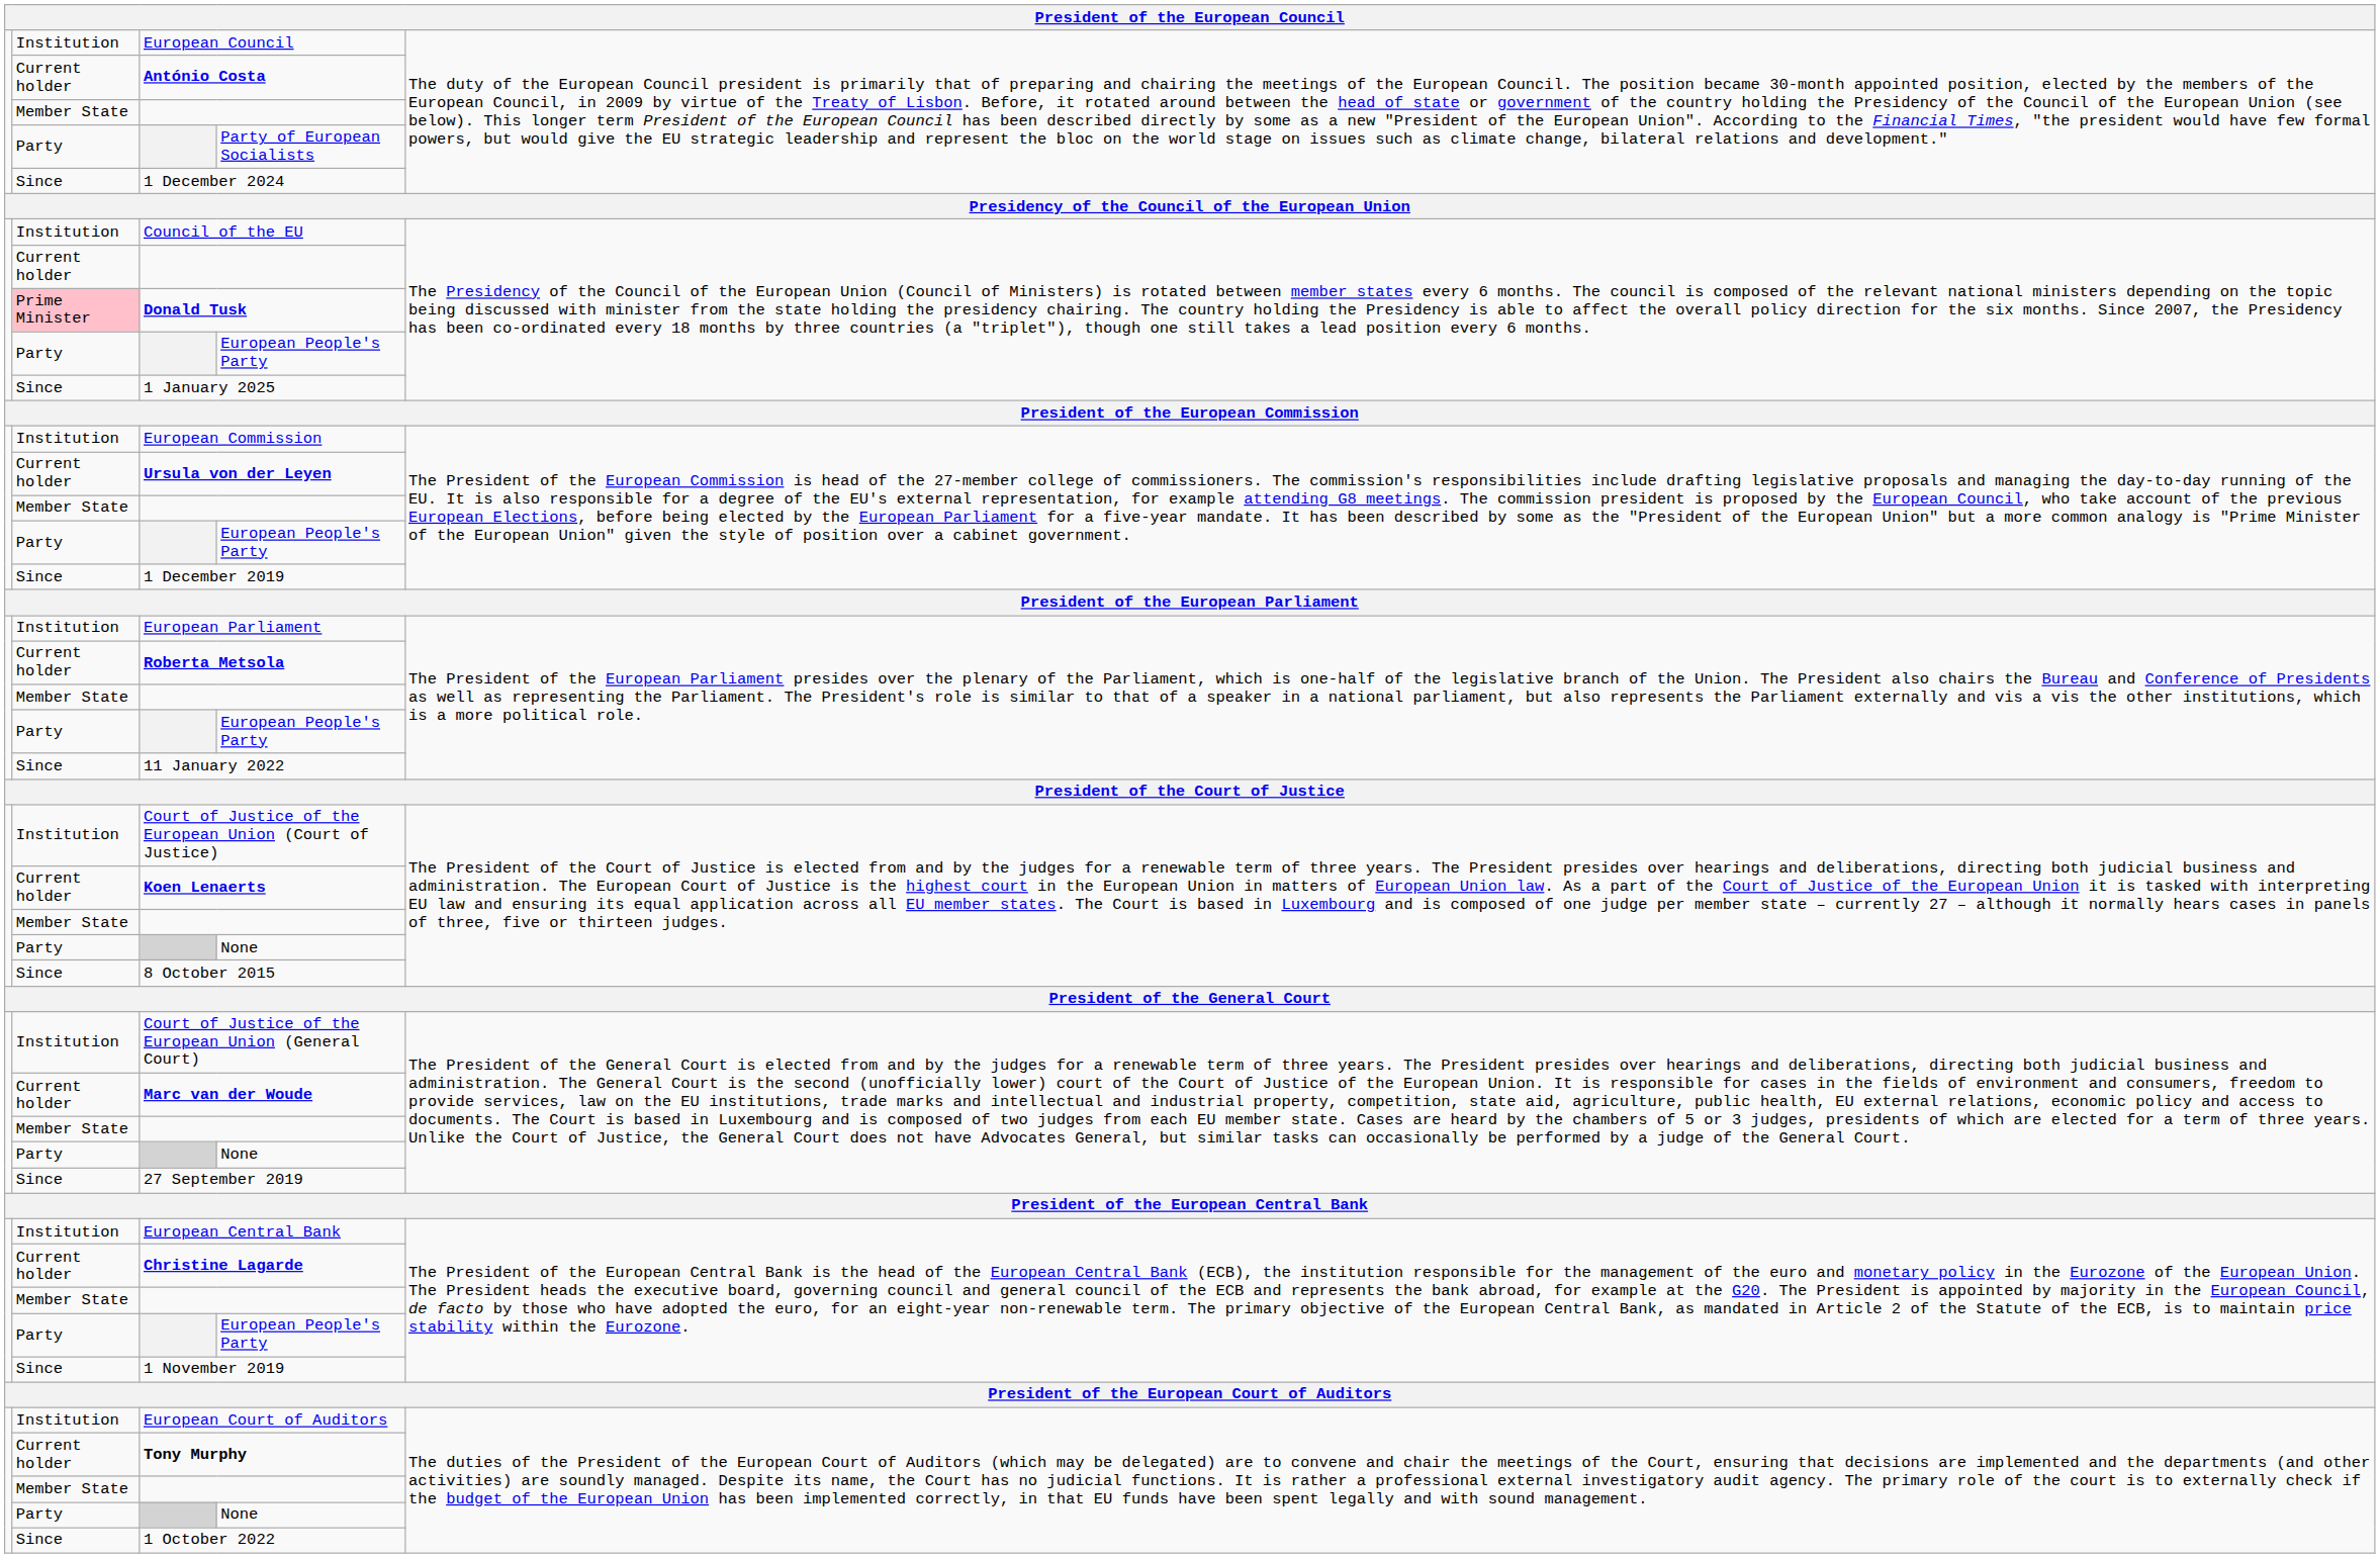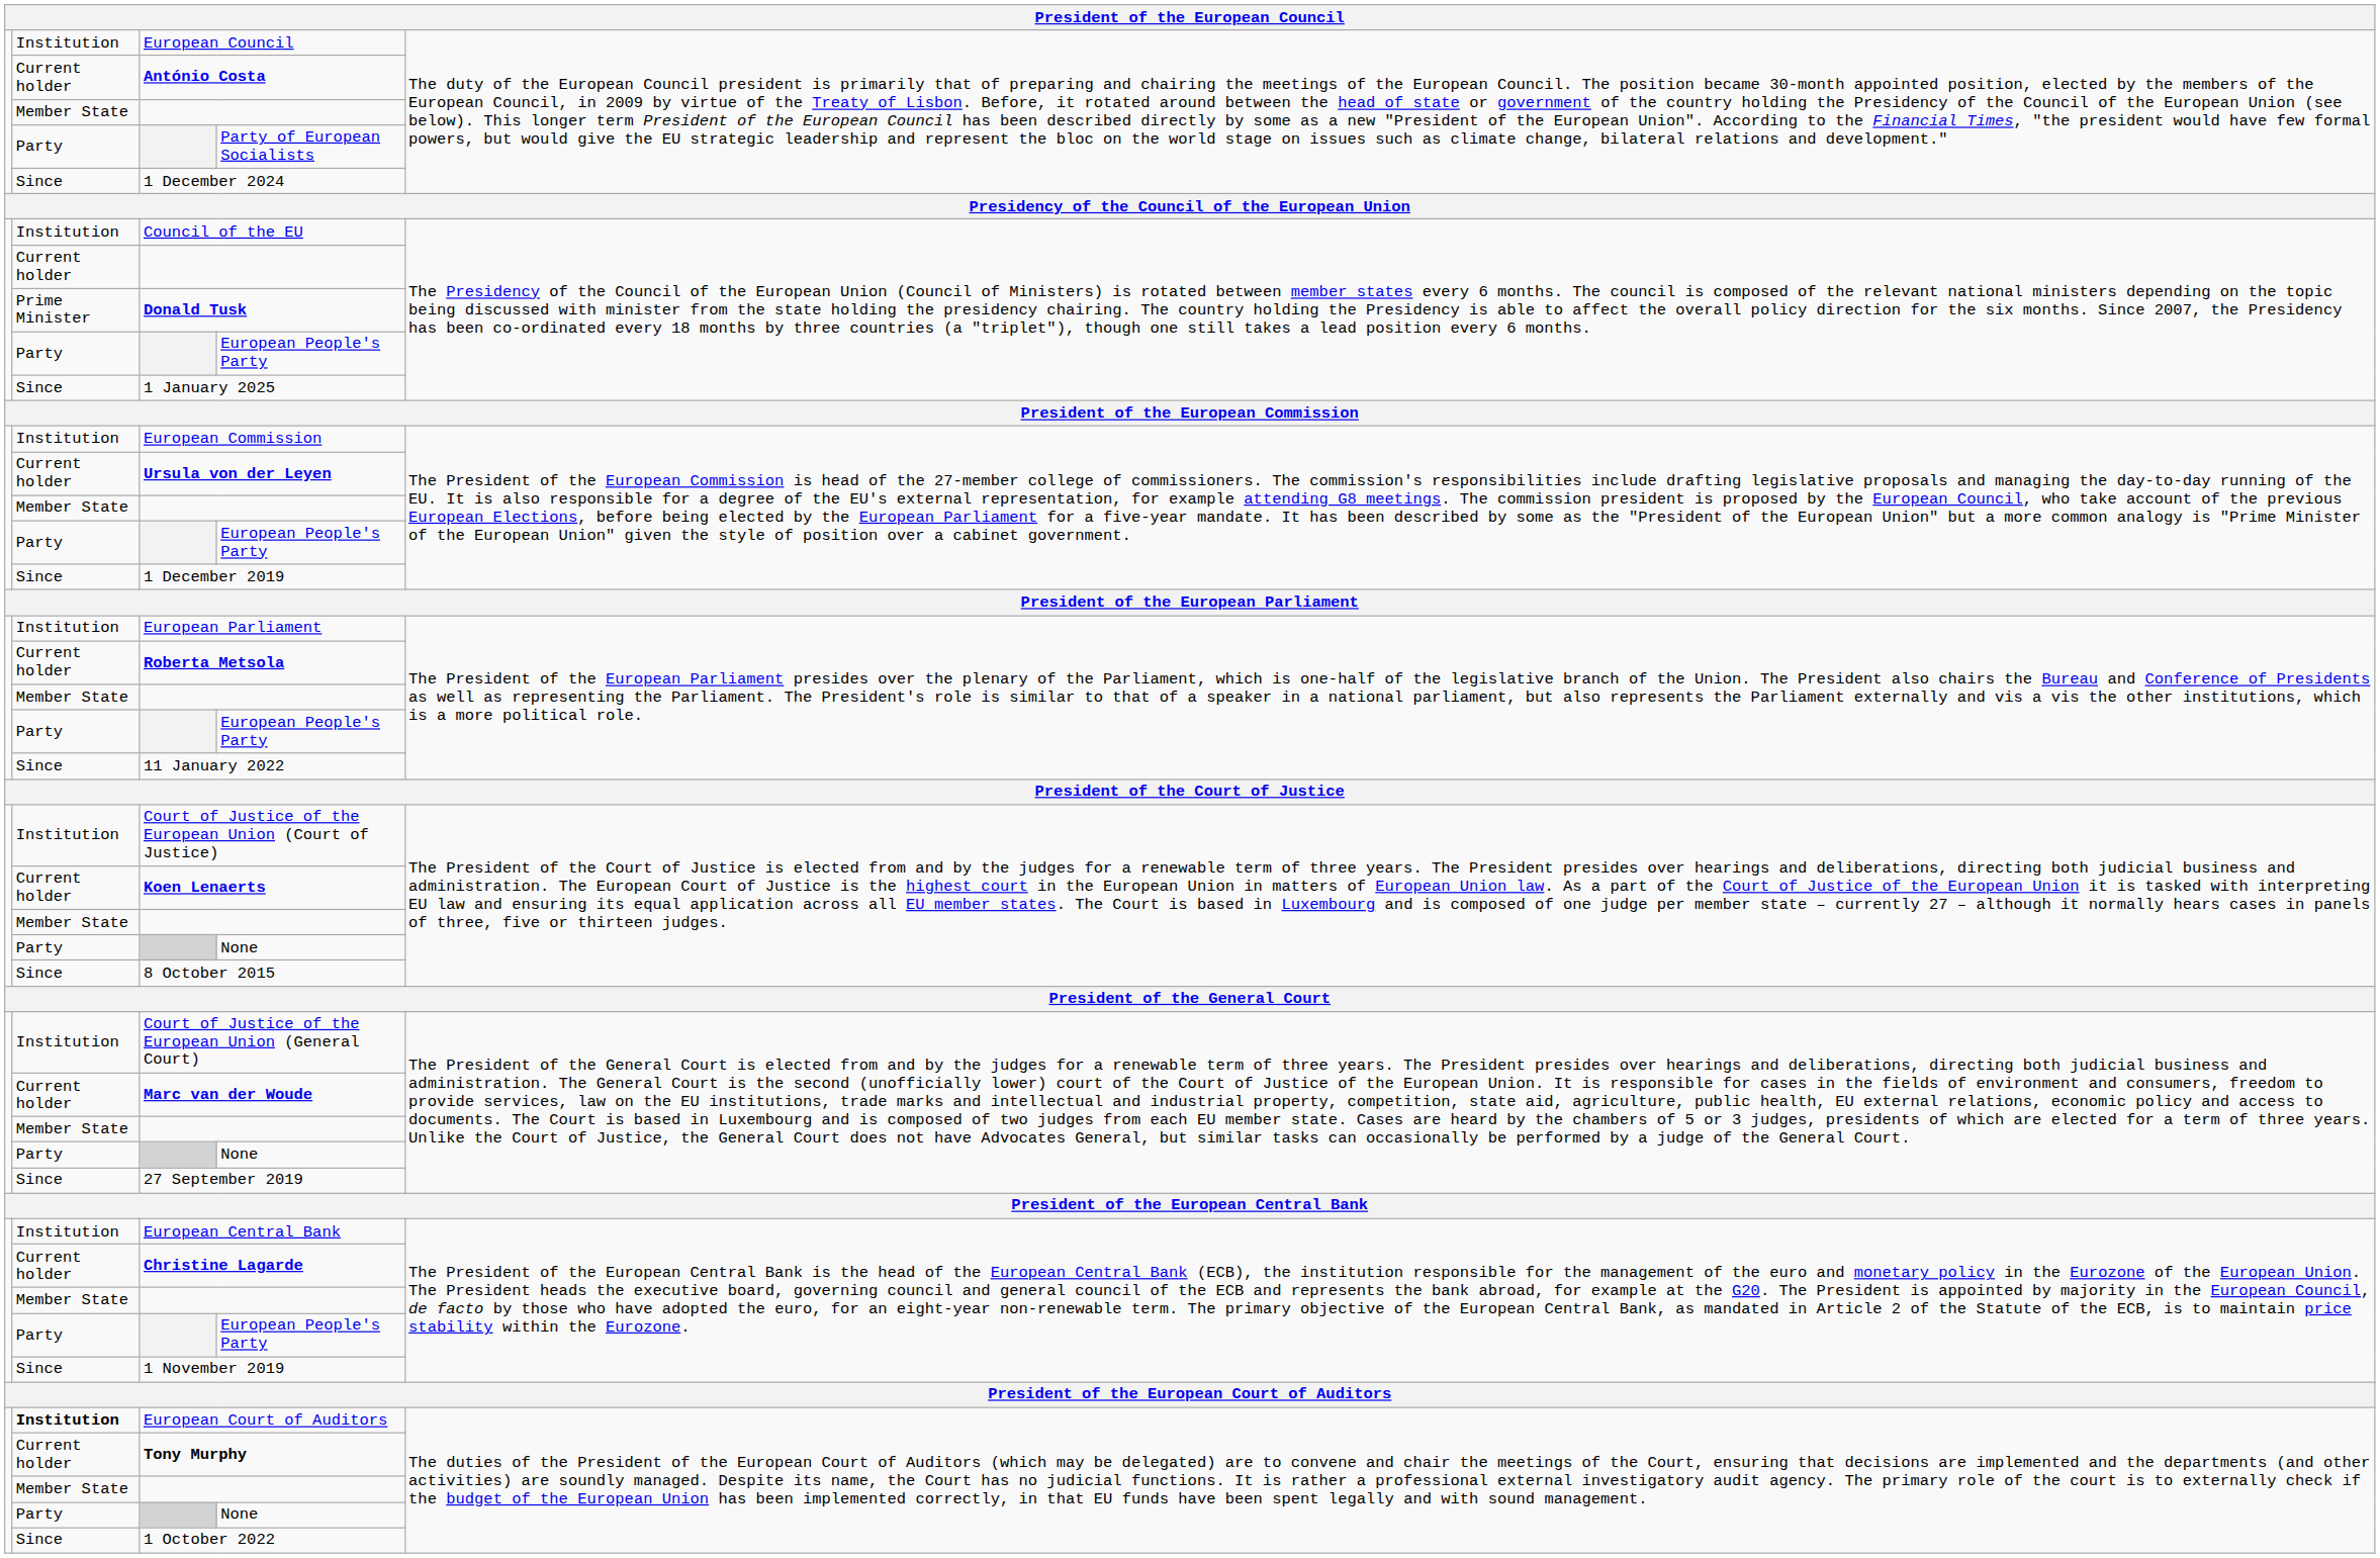Donald Tusk | column 2: pink background -> no background
European Court of Auditors | column 2: normal -> bold
